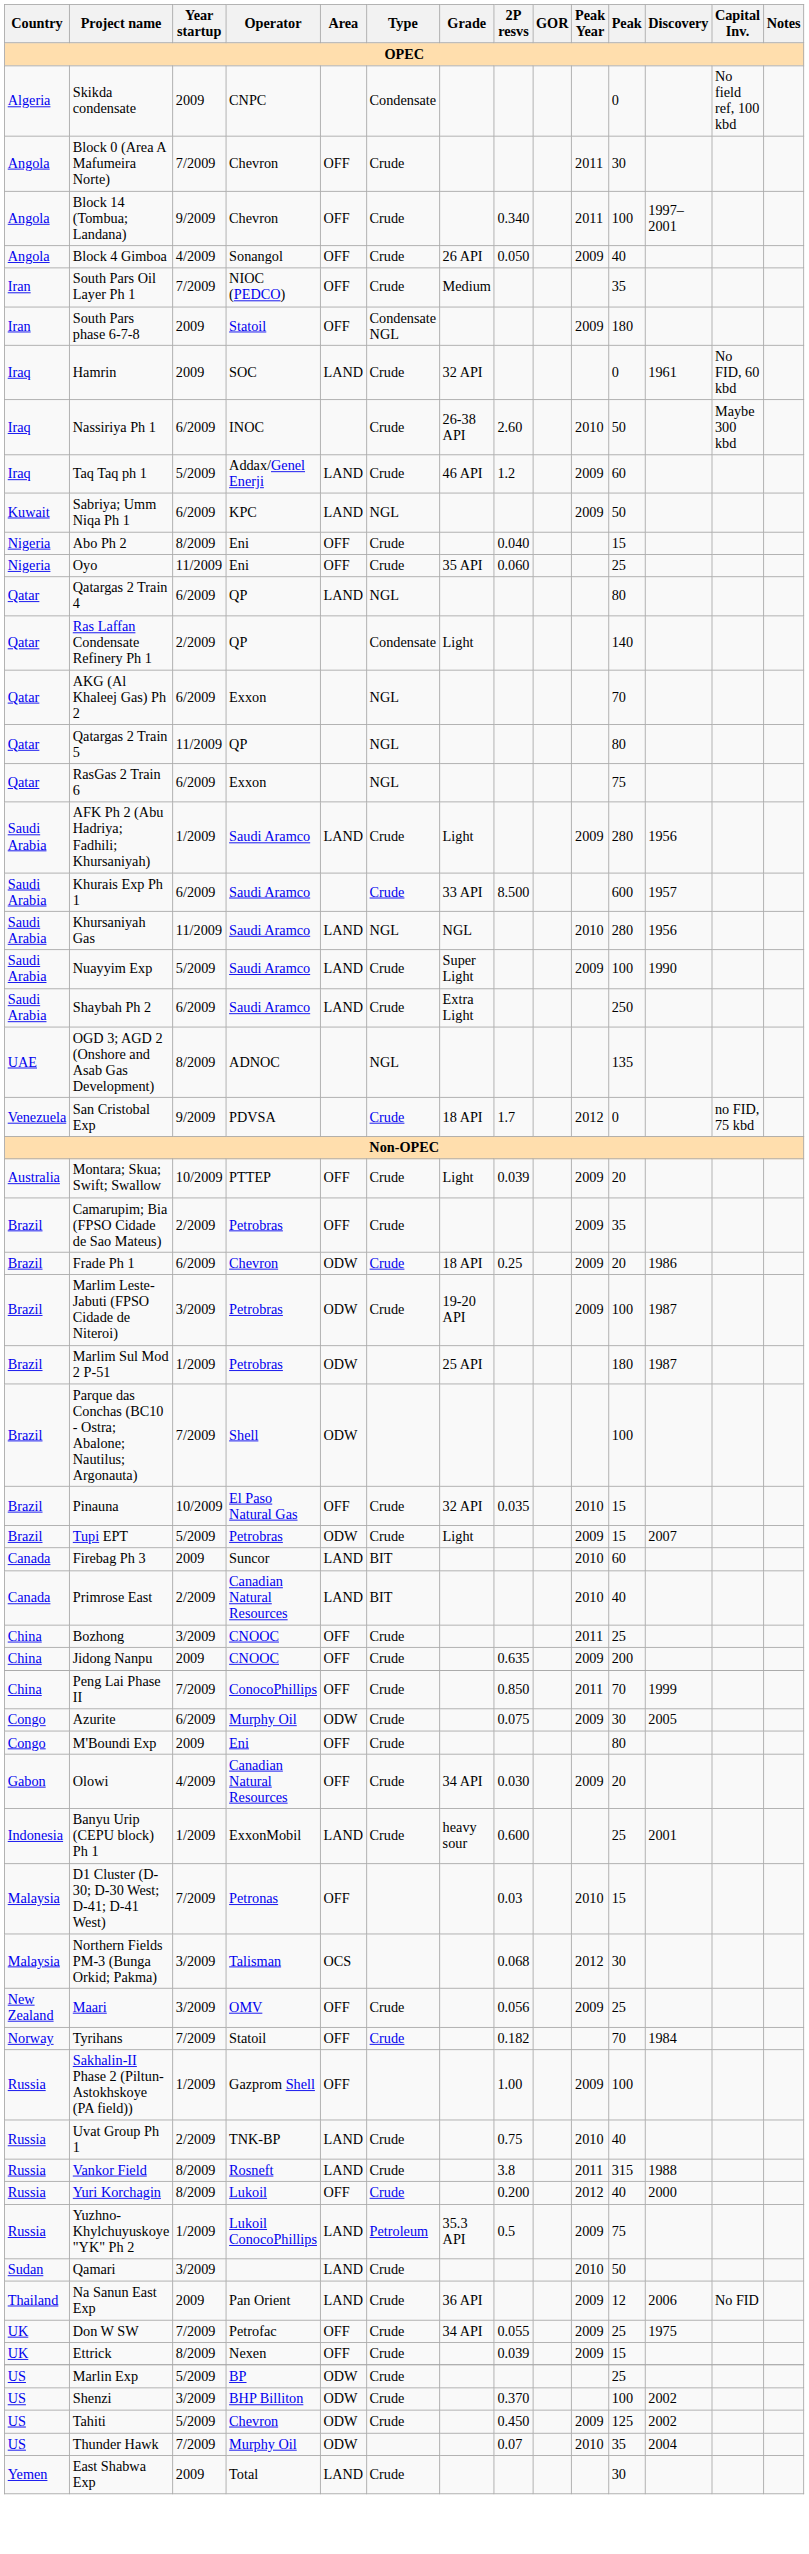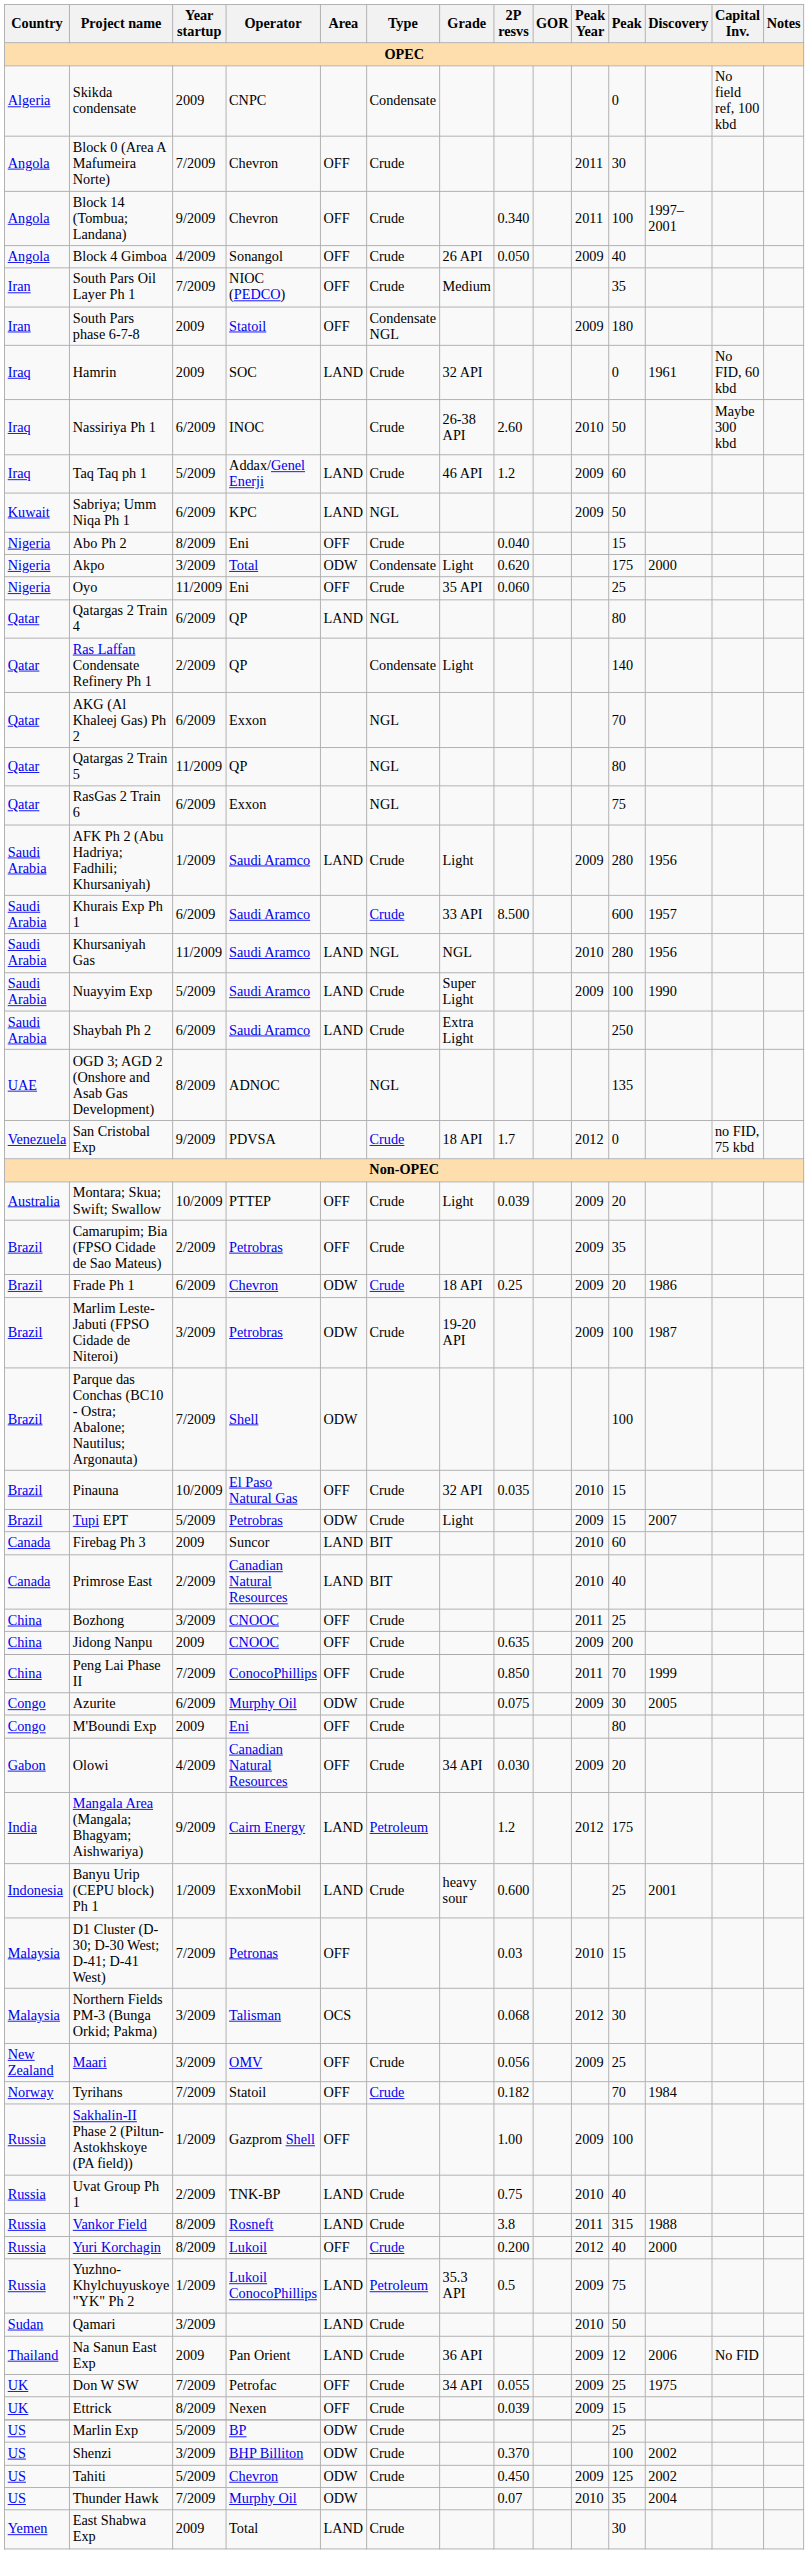+ row: Nigeria | Akpo | 3/2009 | Total | ODW | Condensate | Light | 0.620 | 175 | 2000
- row: Brazil | Marlim Sul Mod 2 P-51 | 1/2009 | Petrobras | ODW | 25 API | 180 | 1987
+ row: India | Mangala Area (Mangala; Bhagyam; Aishwariya) | 9/2009 | Cairn Energy | LAND | Petroleum | 1.2 | 2012 | 175
